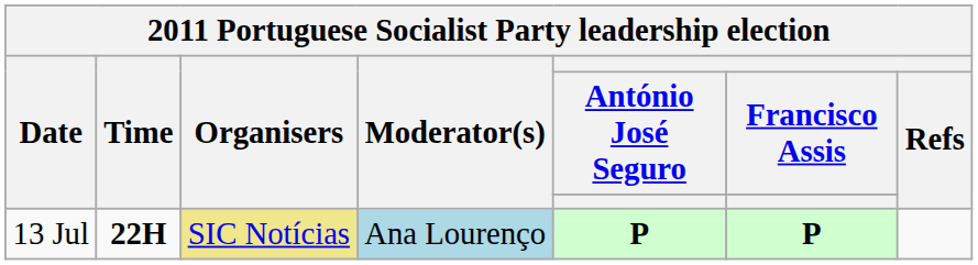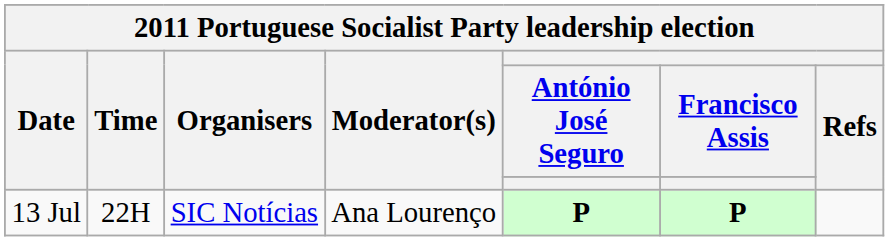13 Jul | 2011 Portuguese Socialist Party leadership election / Time: bold -> normal
13 Jul | column 3: khaki background -> no background
13 Jul | column 4: lightblue background -> no background
